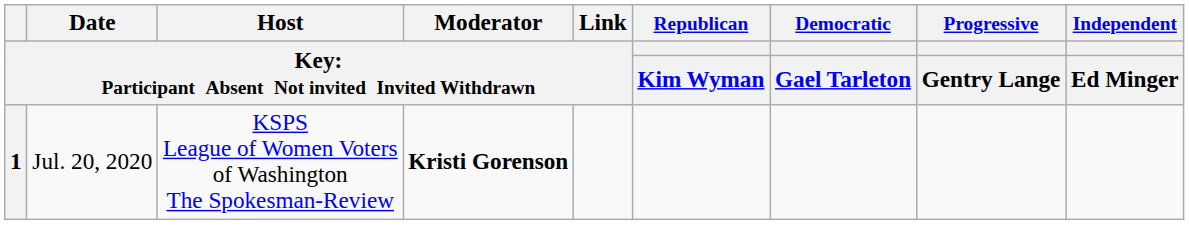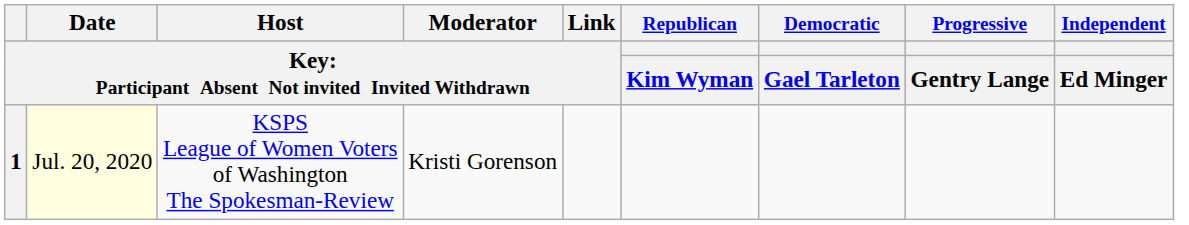1 | column 2: no background -> lightyellow background
1 | column 4: bold -> normal
